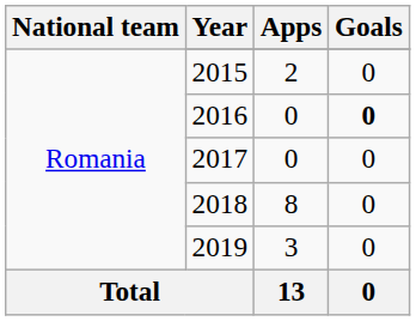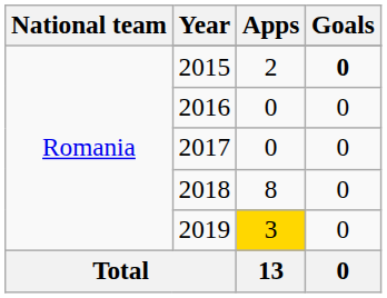2015 | Goals: normal -> bold
2016 | Goals: bold -> normal
2019 | Apps: no background -> gold background
